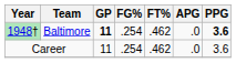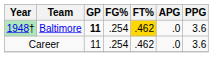1948† | FT%: no background -> gold background
1948† | PPG: bold -> normal
